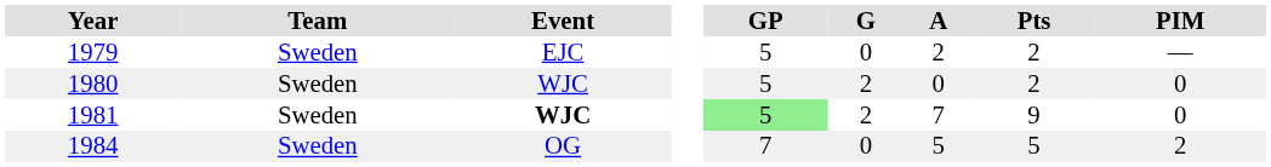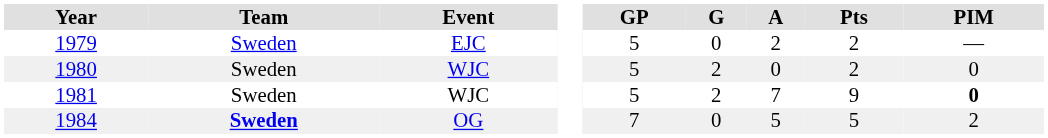1981 | Event: bold -> normal
1981 | GP: lightgreen background -> no background
1981 | PIM: normal -> bold
1984 | Team: normal -> bold
